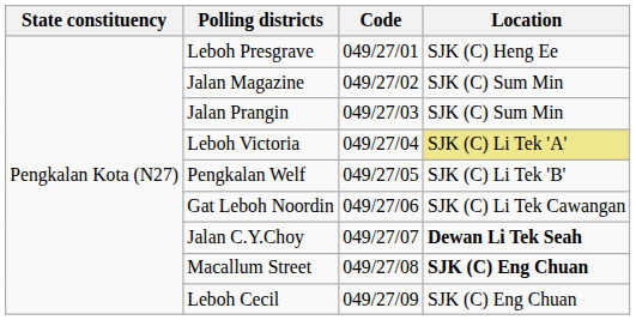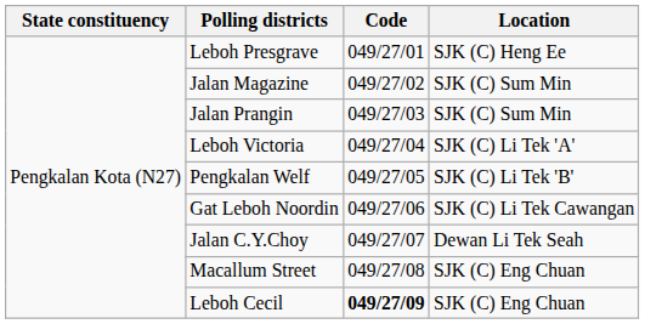Leboh Victoria | Location: khaki background -> no background
Jalan C.Y.Choy | Location: bold -> normal
Macallum Street | Location: bold -> normal
Leboh Cecil | Code: normal -> bold
